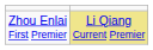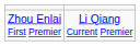Zhou Enlai First Premier | column 2: khaki background -> no background
